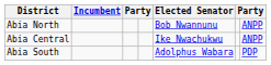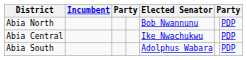Abia North | column 7: ANPP -> PDP
Abia Central | column 7: ANPP -> PDP
